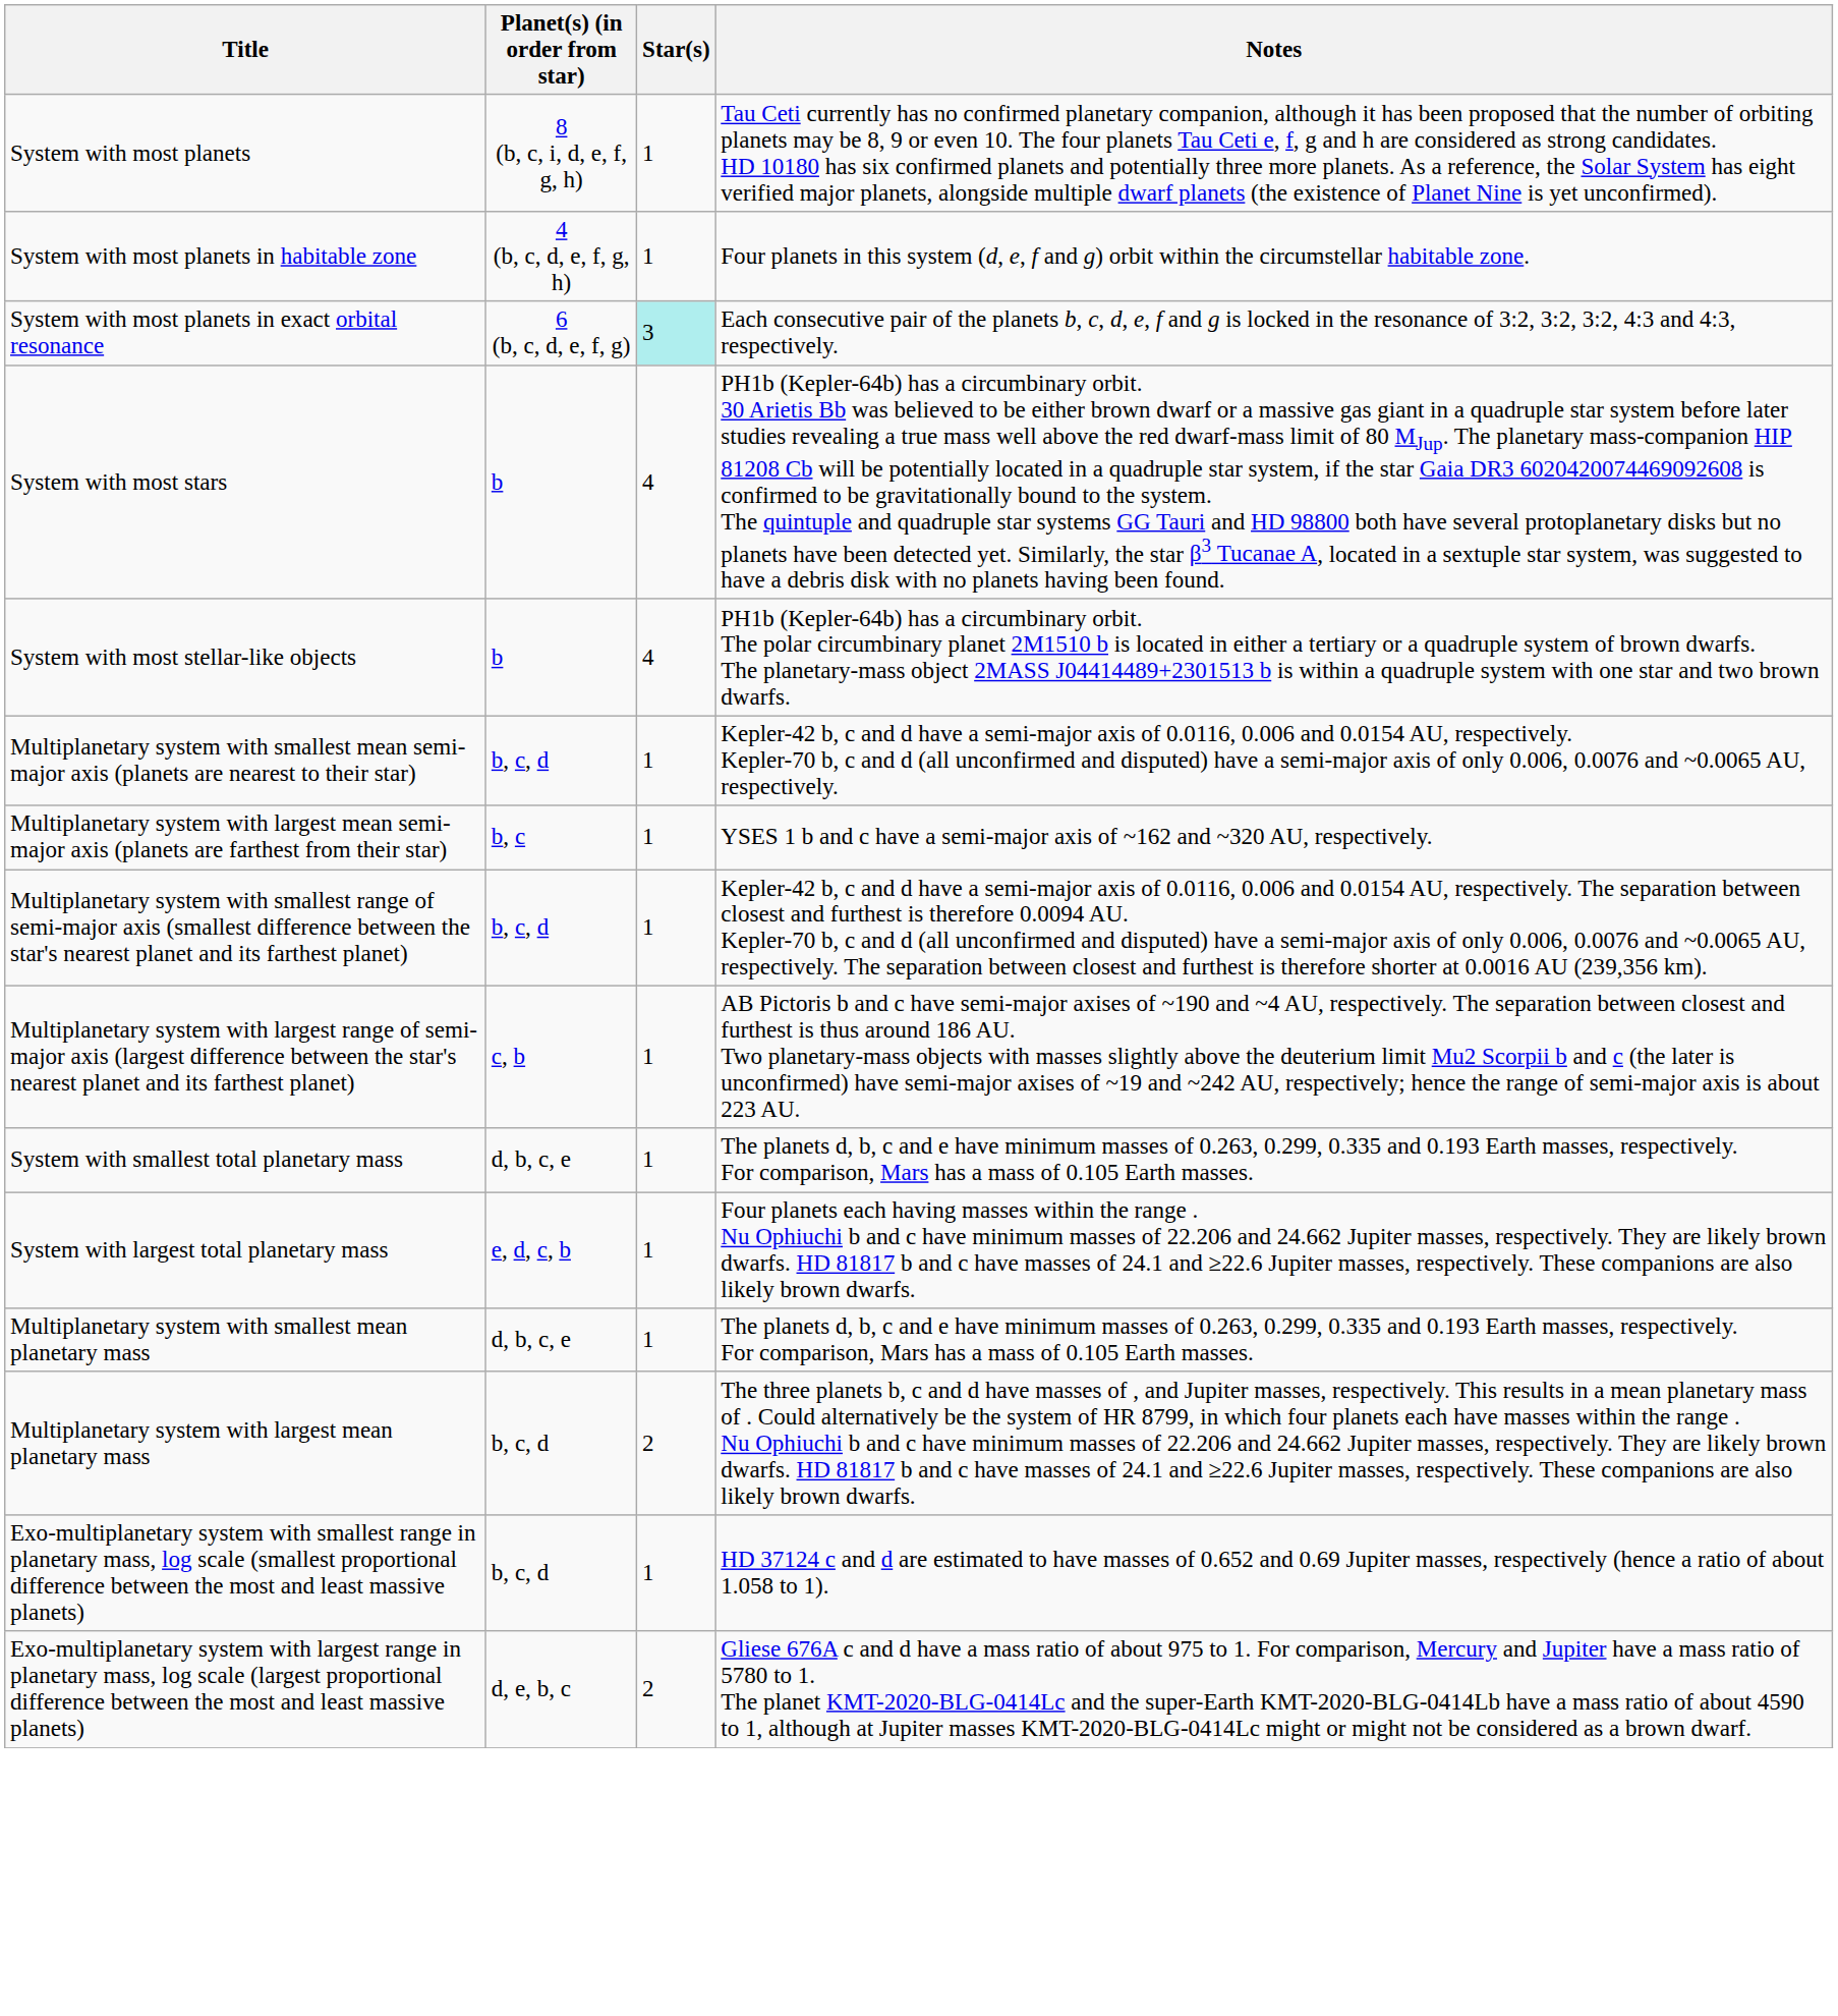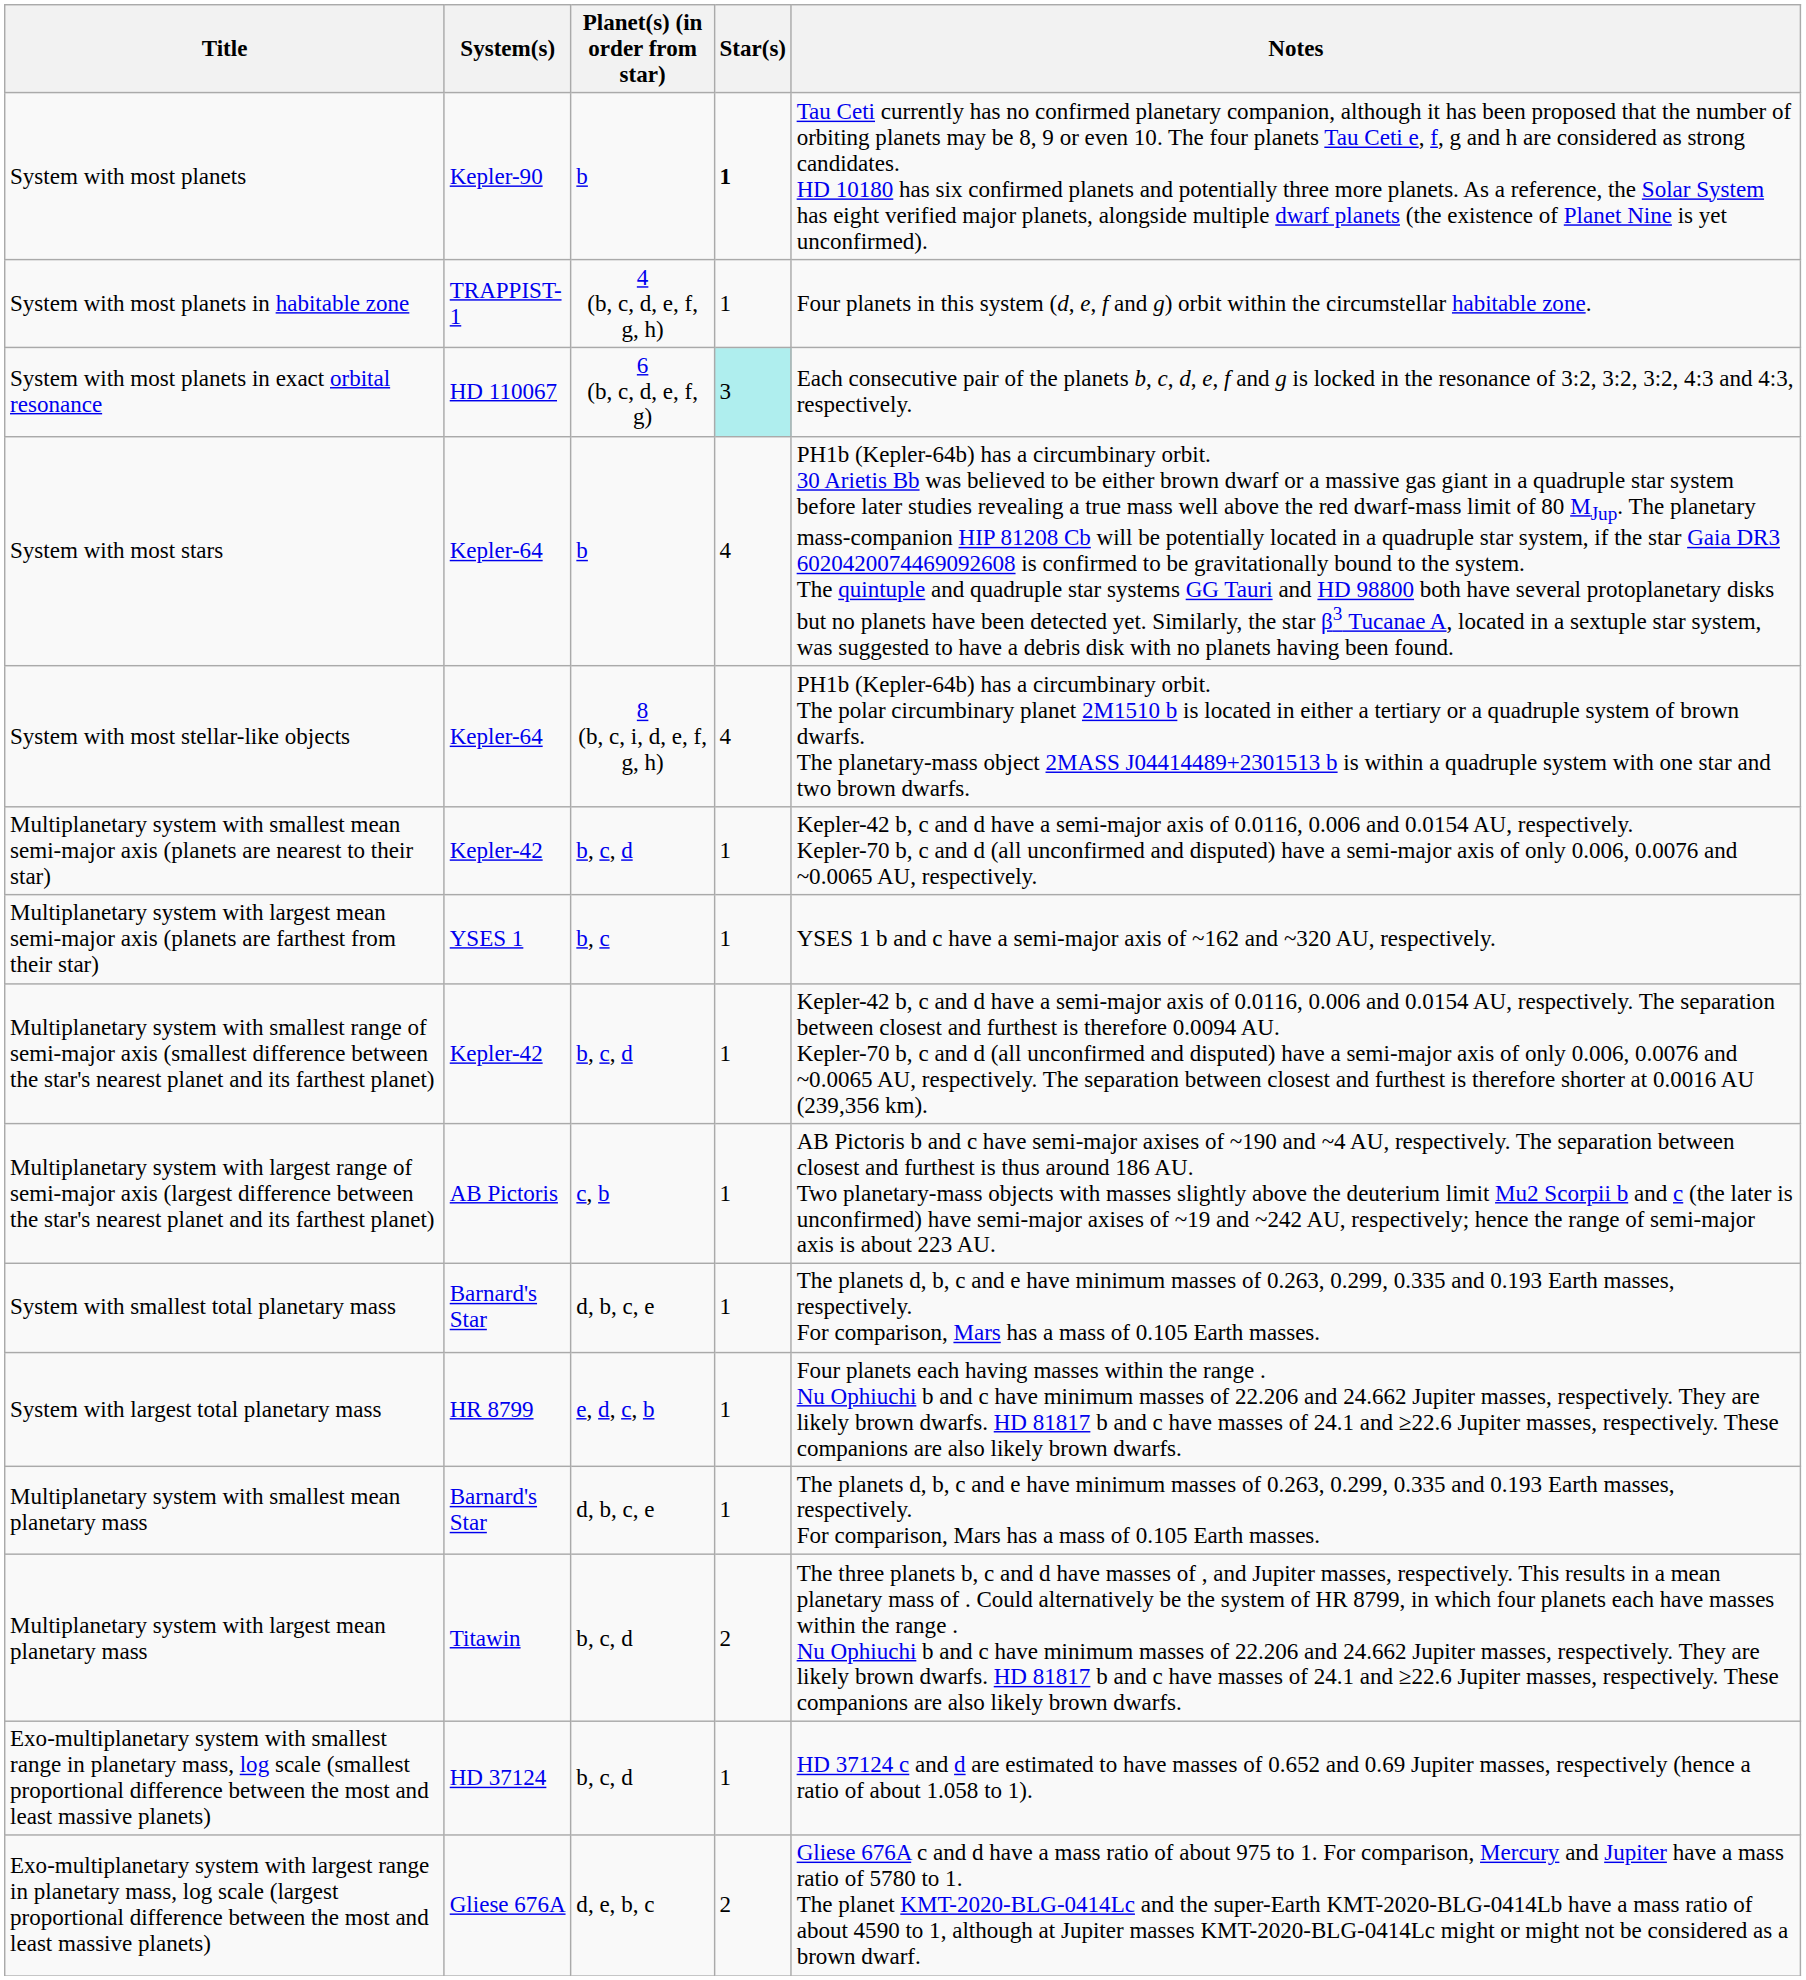+ column: System(s) | Kepler-90 | TRAPPIST-1 | HD 110067 | Kepler-64 | Kepler-64 | Kepler-42 | YSES 1 | Kepler-42 | AB Pictoris | Barnard's Star | HR 8799 | Barnard's Star | Titawin | HD 37124 | Gliese 676A
System with most planets | Planet(s) (in order from star): 8 (b, c, i, d, e, f, g, h) -> b
System with most planets | Star(s): normal -> bold
System with most stellar-like objects | Planet(s) (in order from star): b -> 8 (b, c, i, d, e, f, g, h)
